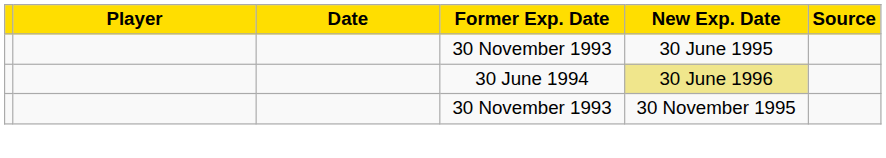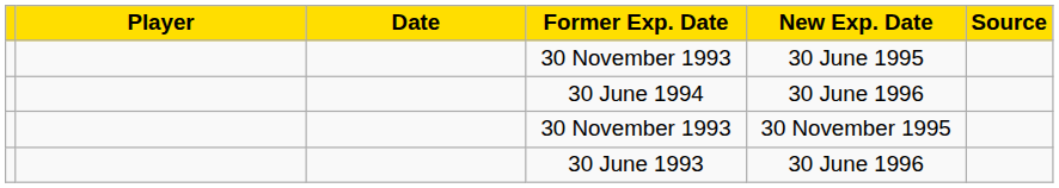30 June 1994 | New Exp. Date: khaki background -> no background
+ row: 30 June 1993 | 30 June 1996
